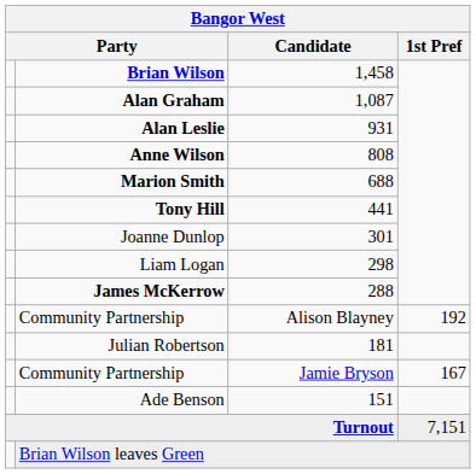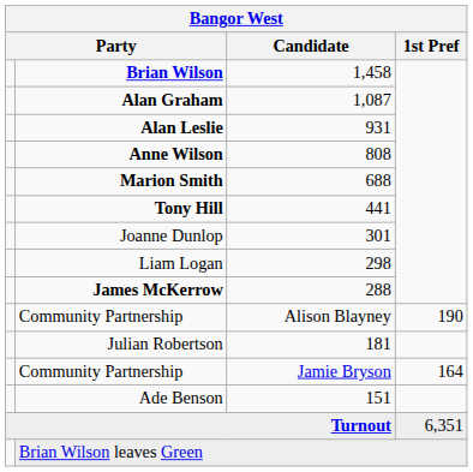Community Partnership / Alison Blayney | 1st Pref: 192 -> 190
Community Partnership / Jamie Bryson | 1st Pref: 167 -> 164
Turnout | 1st Pref: 7,151 -> 6,351
